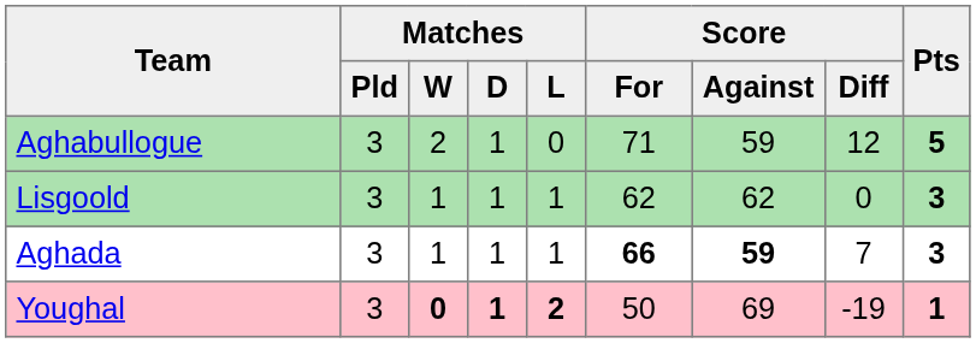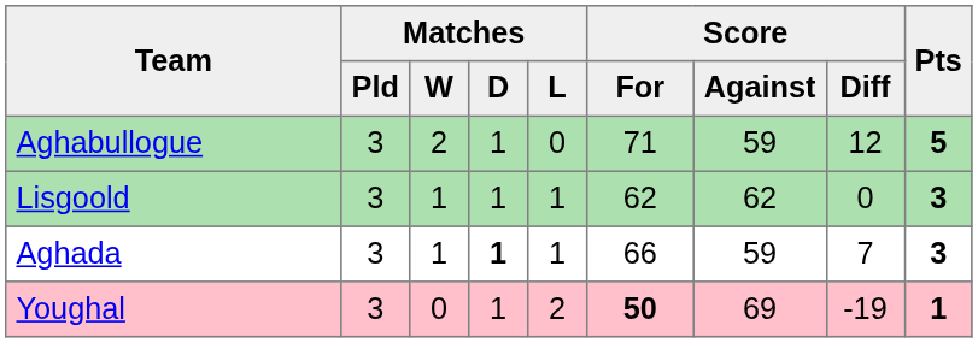Aghada | Matches / D: normal -> bold
Aghada | Score / For: bold -> normal
Aghada | Score / Against: bold -> normal
Youghal | Matches / W: bold -> normal
Youghal | Matches / D: bold -> normal
Youghal | Matches / L: bold -> normal
Youghal | Score / For: normal -> bold
